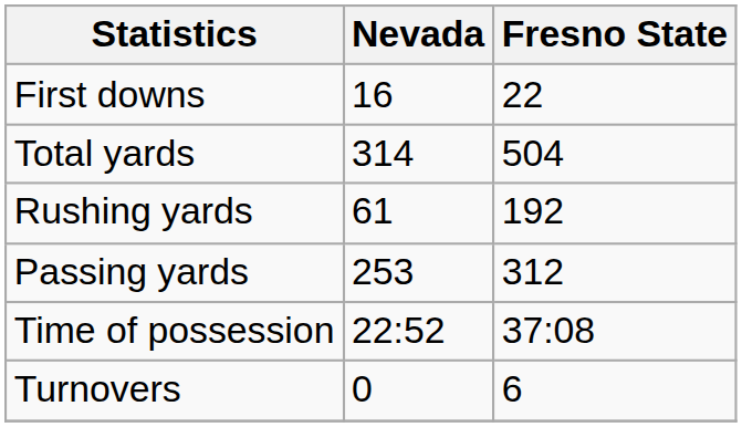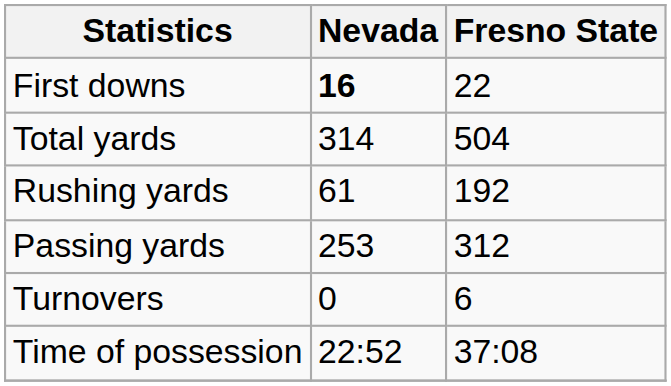First downs | Nevada: normal -> bold
rows swapped: Turnovers <-> Time of possession
